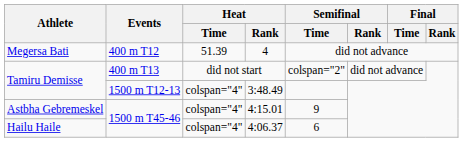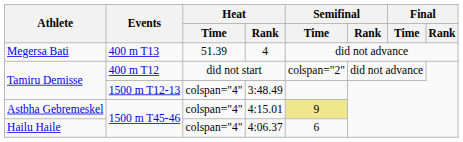4 | Events: 400 m T12 -> 400 m T13
did not start | Events: 400 m T13 -> 400 m T12
4:15.01 | Semifinal / Time: no background -> khaki background
